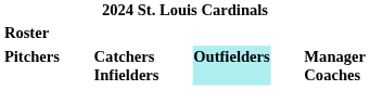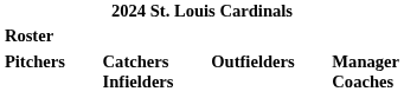Pitchers | column 3: paleturquoise background -> no background
